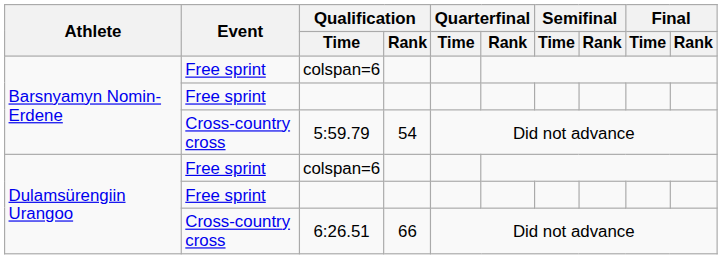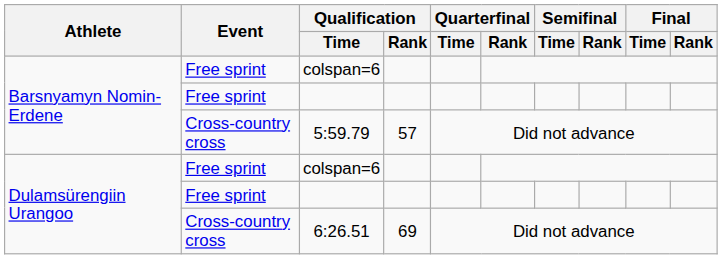5:59.79 | Qualification / Rank: 54 -> 57
6:26.51 | Qualification / Rank: 66 -> 69
